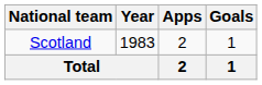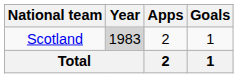Scotland | Year: no background -> lightgrey background
